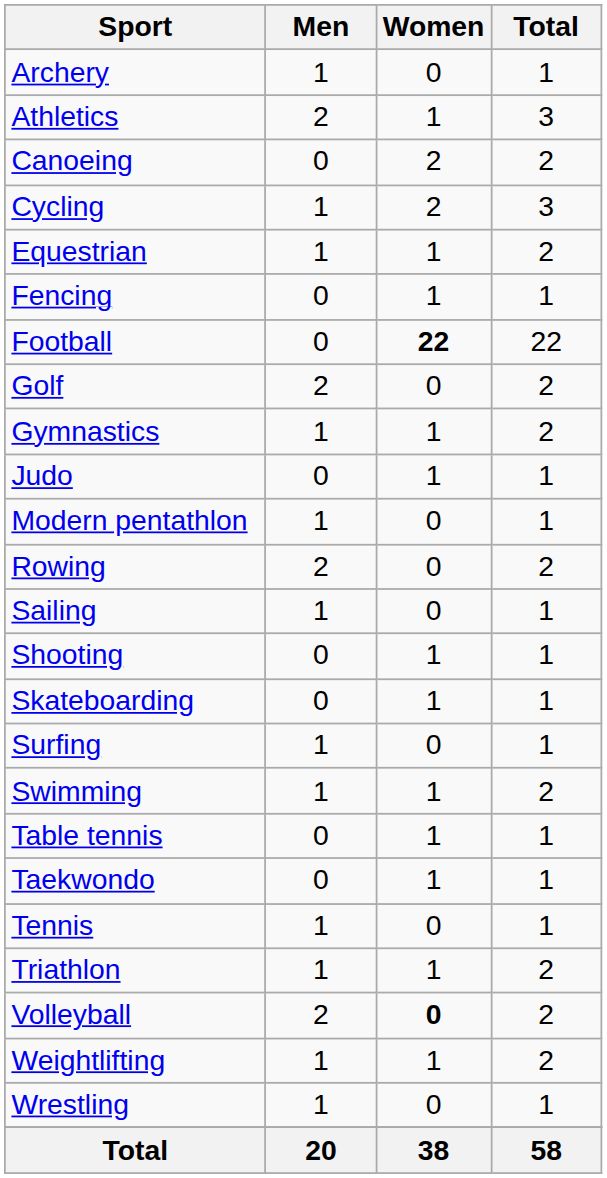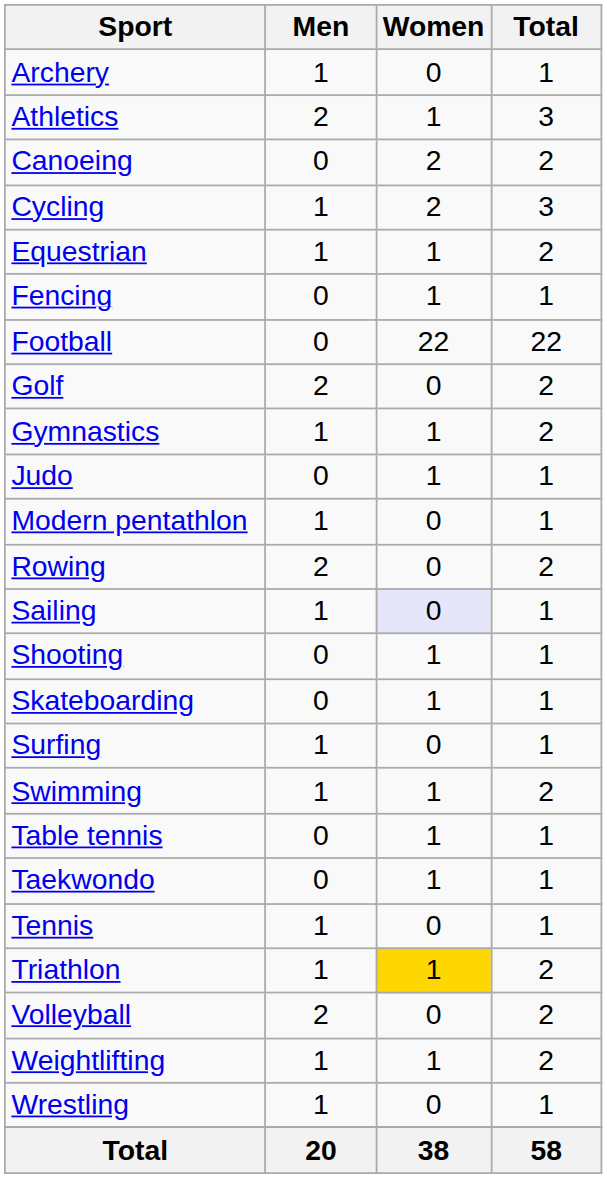Football | Women: bold -> normal
Sailing | Women: no background -> lavender background
Triathlon | Women: no background -> gold background
Volleyball | Women: bold -> normal
